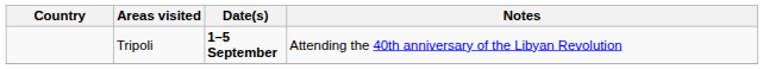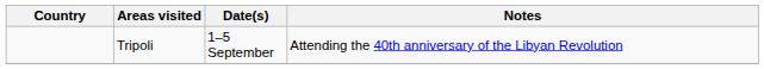Tripoli | Date(s): bold -> normal
